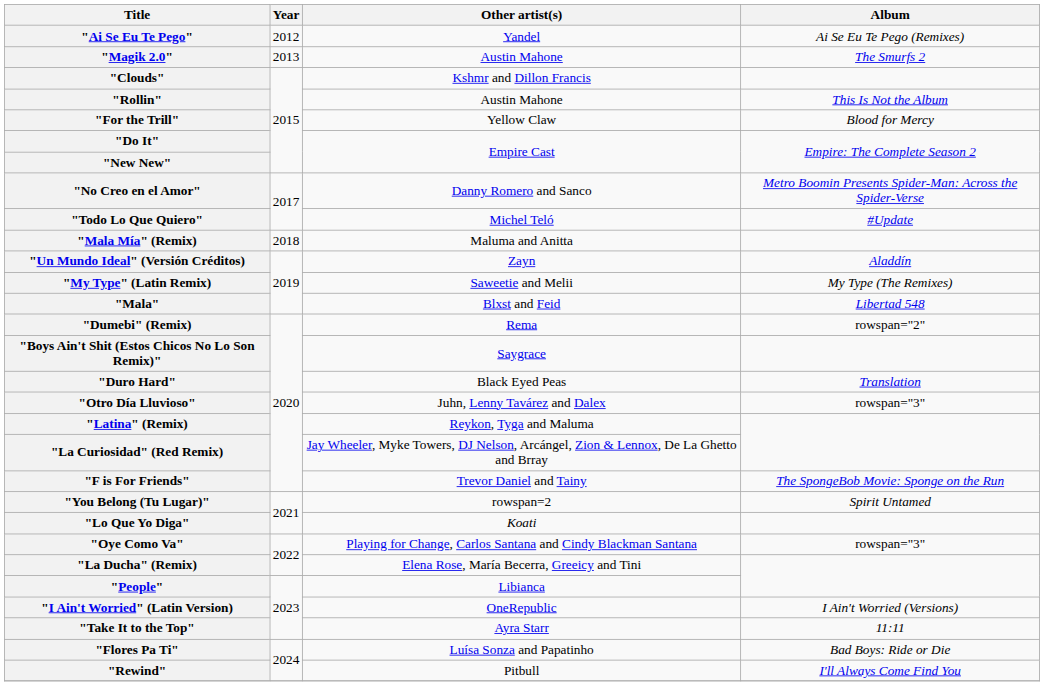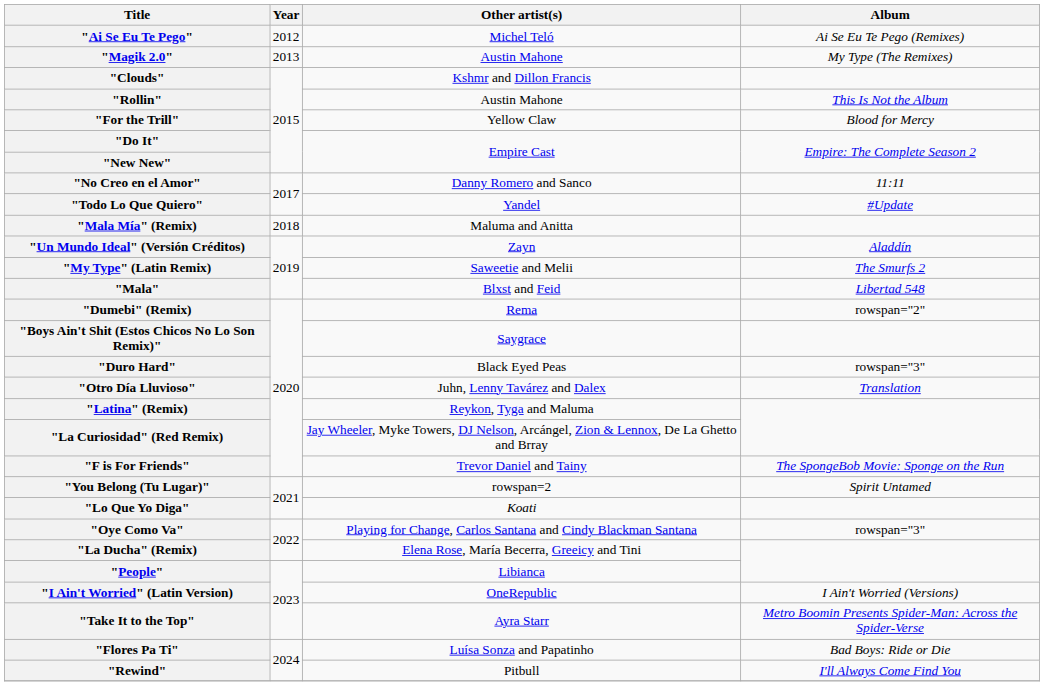"Ai Se Eu Te Pego" | Other artist(s): Yandel -> Michel Teló
"Magik 2.0" | Album: The Smurfs 2 -> My Type (The Remixes)
"No Creo en el Amor" | Album: Metro Boomin Presents Spider-Man: Across the Spider-Verse -> 11:11
"Todo Lo Que Quiero" | Other artist(s): Michel Teló -> Yandel
"My Type" (Latin Remix) | Album: My Type (The Remixes) -> The Smurfs 2
"Duro Hard" | Album: Translation -> rowspan="3"
"Otro Día Lluvioso" | Album: rowspan="3" -> Translation
"Take It to the Top" | Album: 11:11 -> Metro Boomin Presents Spider-Man: Across the Spider-Verse
